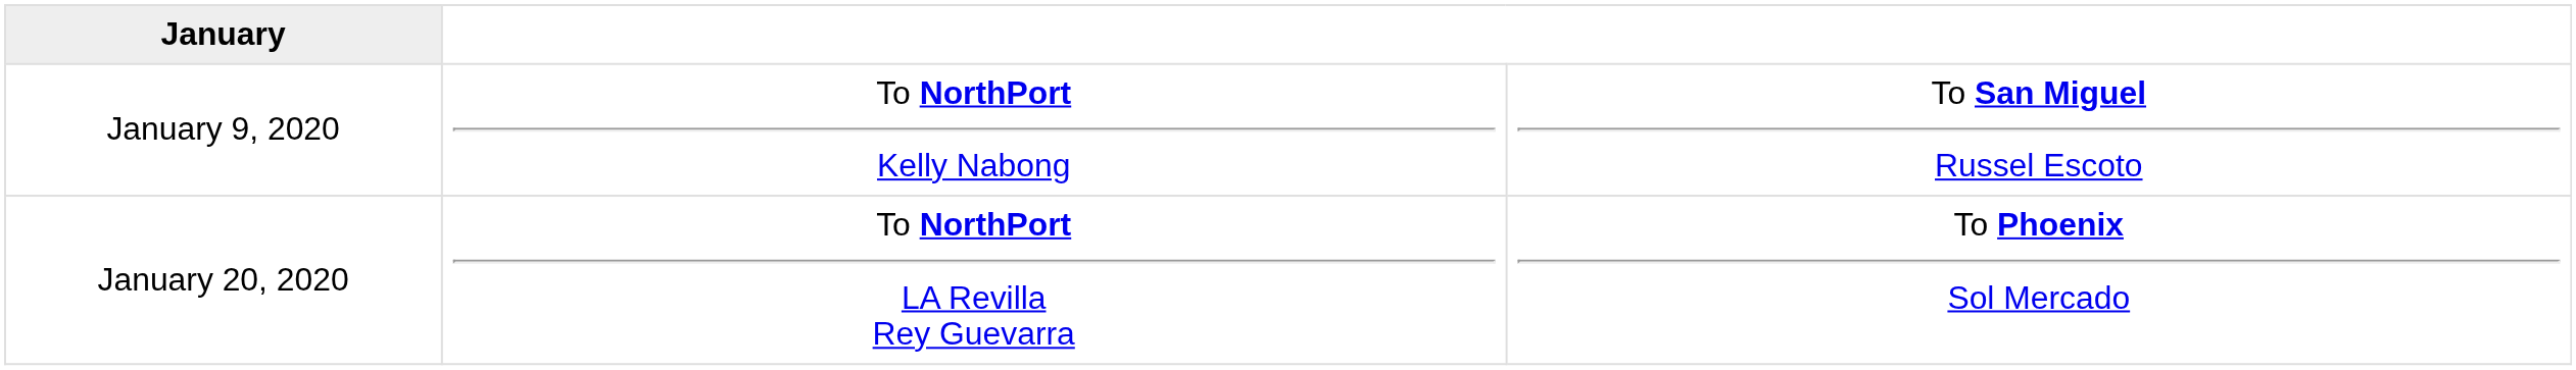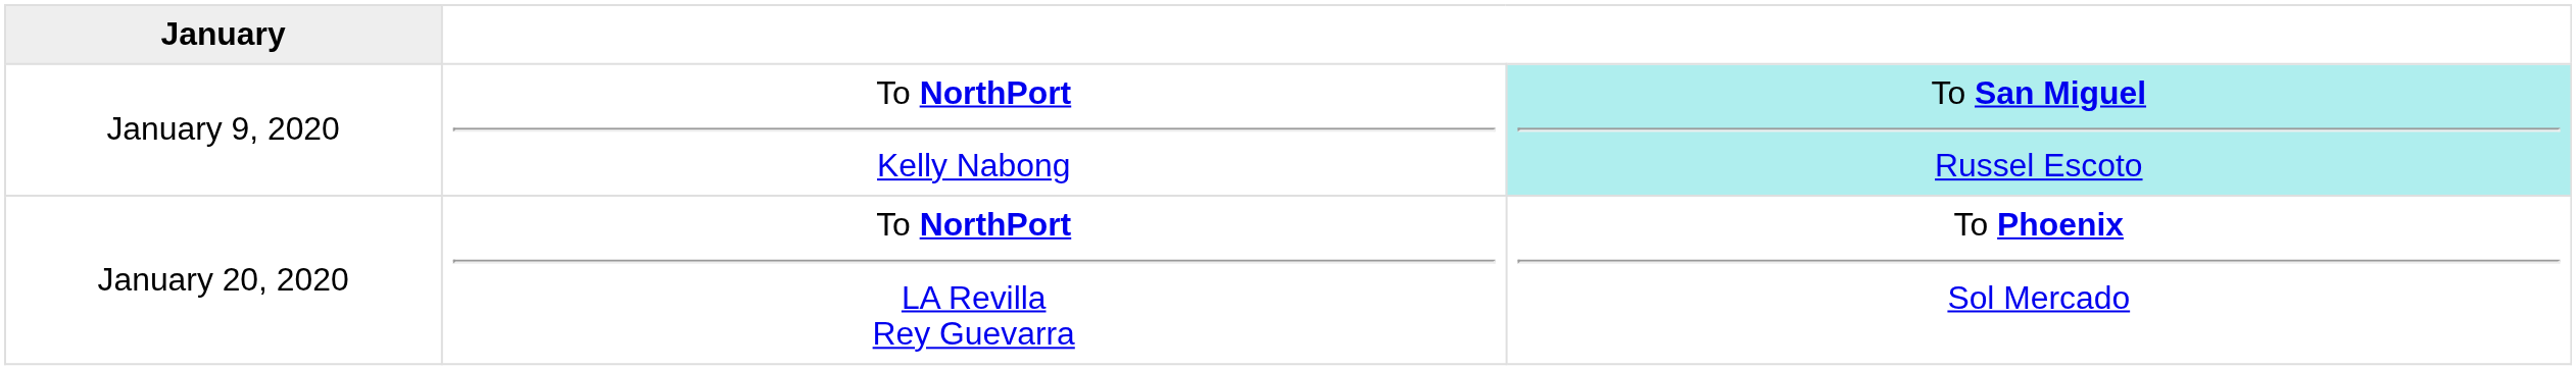January 9, 2020 | column 3: no background -> paleturquoise background
